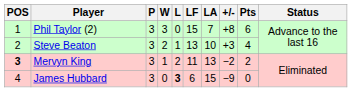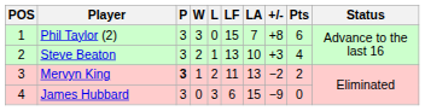Mervyn King | POS: bold -> normal
Mervyn King | P: normal -> bold
James Hubbard | L: bold -> normal
